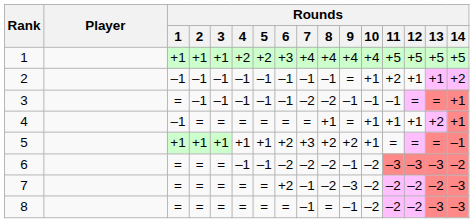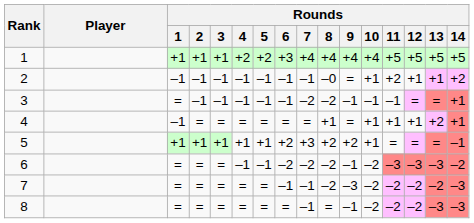row 4 | Rounds / 8: –1 -> –0
row 9 | Rounds / 6: +2 -> –1
